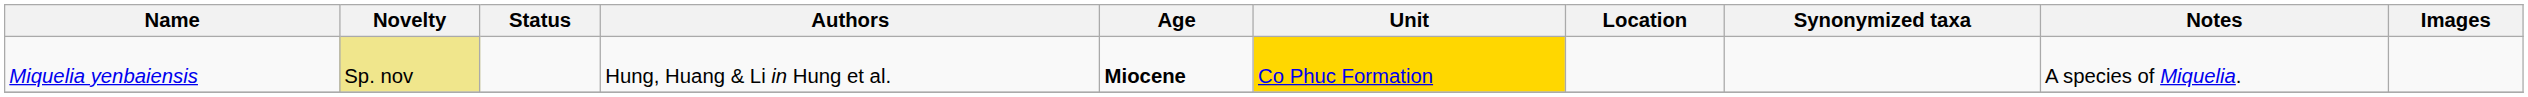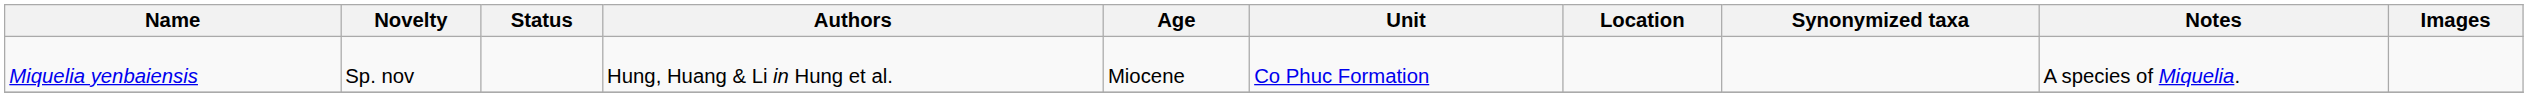Miquelia yenbaiensis | Novelty: khaki background -> no background
Miquelia yenbaiensis | Age: bold -> normal
Miquelia yenbaiensis | Unit: gold background -> no background
